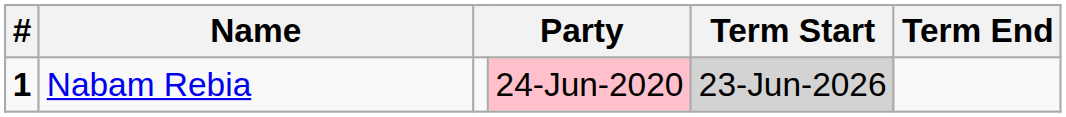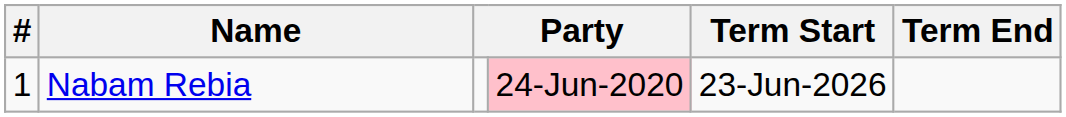Nabam Rebia | #: bold -> normal
Nabam Rebia | Term Start: lightgrey background -> no background
